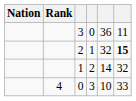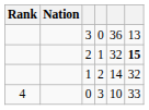columns swapped: Rank <-> Nation
row 2 | column 6: 11 -> 13
